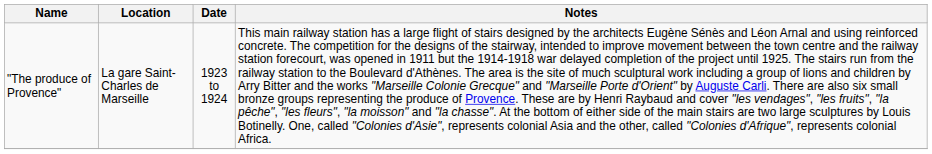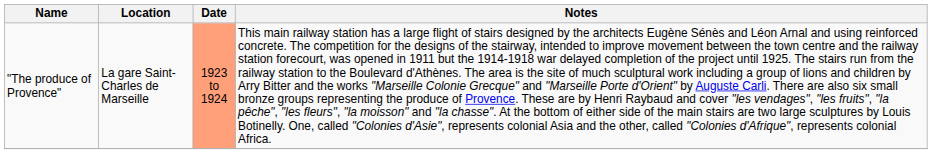"The produce of Provence" | Date: no background -> lightsalmon background
